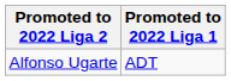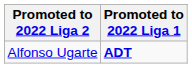Alfonso Ugarte | Promoted to 2022 Liga 1: normal -> bold
